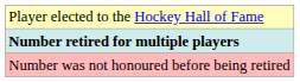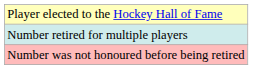row 2 | column 1: bold -> normal
